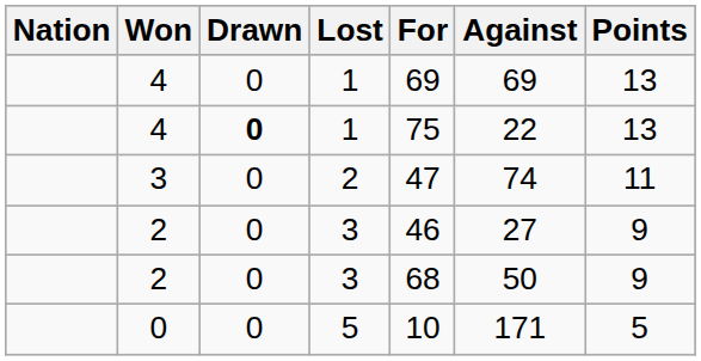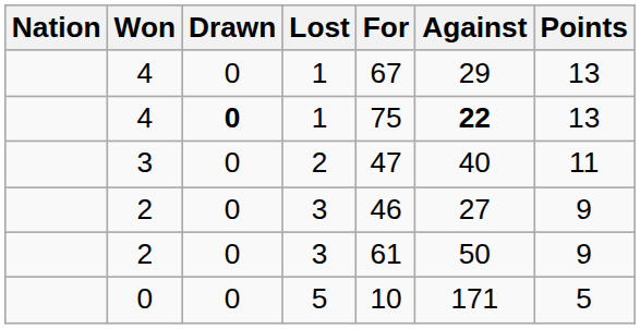row 2 | For: 69 -> 67
row 2 | Against: 69 -> 29
row 3 | Against: normal -> bold
row 4 | Against: 74 -> 40
row 6 | For: 68 -> 61
